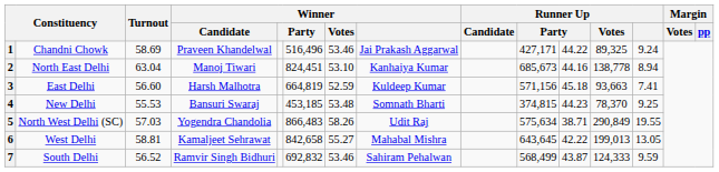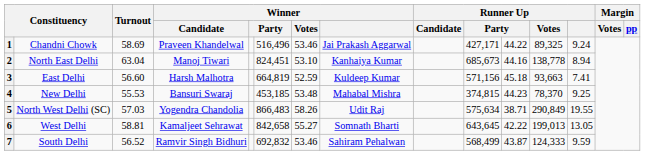4 | Winner: Somnath Bharti -> Mahabal Mishra
6 | Winner: Mahabal Mishra -> Somnath Bharti
